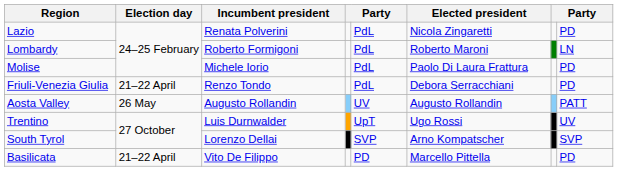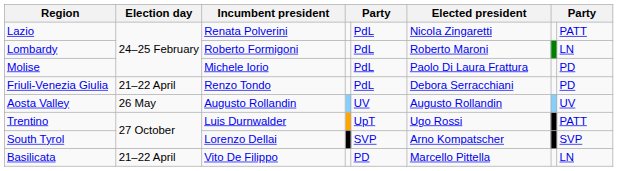Lazio | column 8: PD -> PATT
Aosta Valley | column 8: PATT -> UV
Trentino | column 8: UV -> PATT
Basilicata | column 8: PD -> LN
